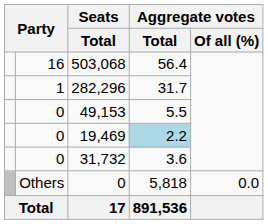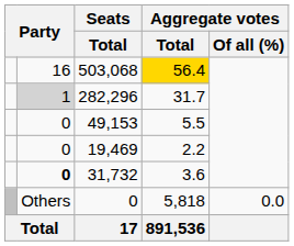503,068 | Aggregate votes / Total: no background -> gold background
282,296 | column 2: no background -> lightgrey background
19,469 | Aggregate votes / Total: lightblue background -> no background
31,732 | column 2: normal -> bold
